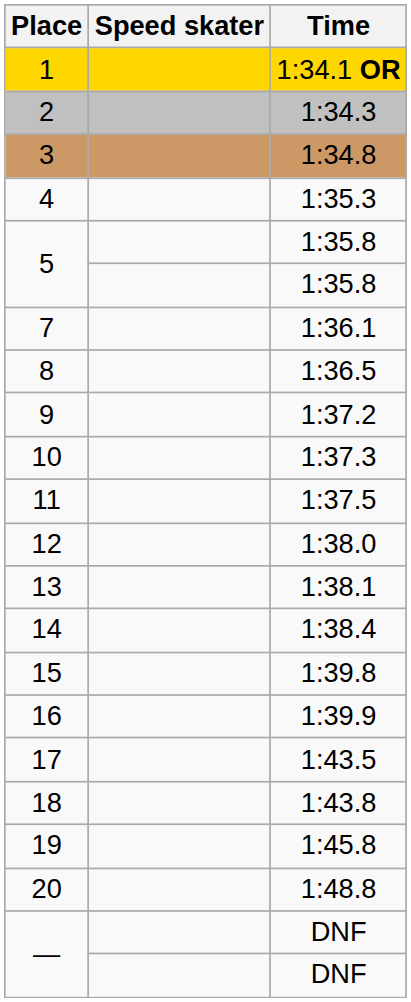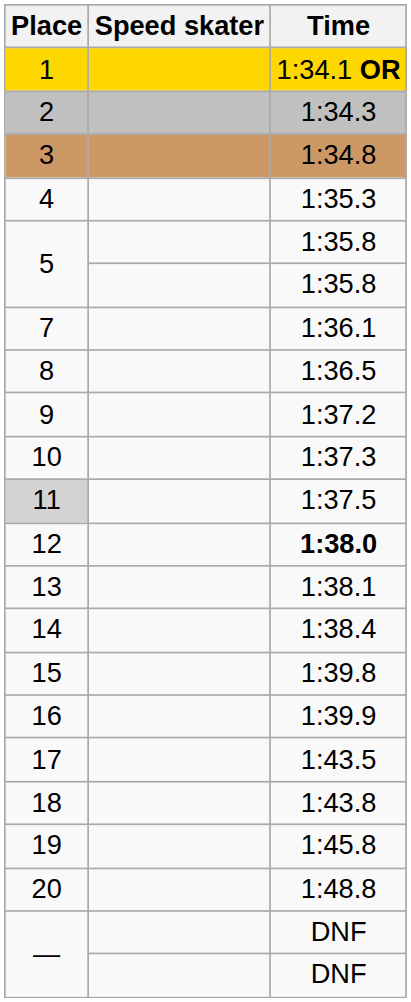11 | Place: no background -> lightgrey background
12 | Time: normal -> bold
